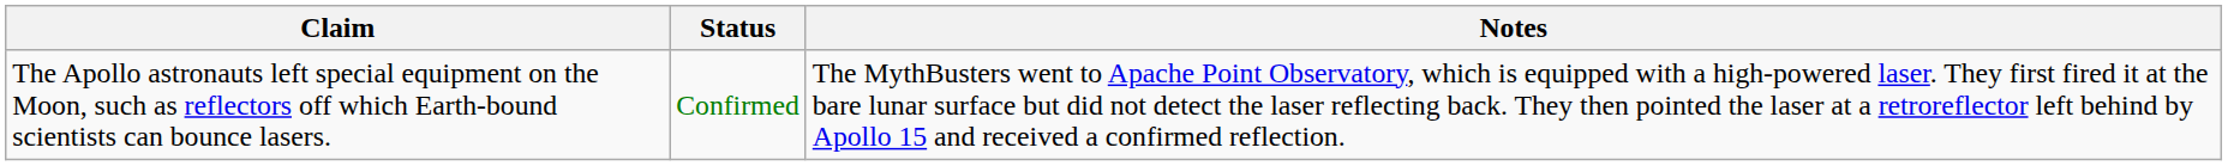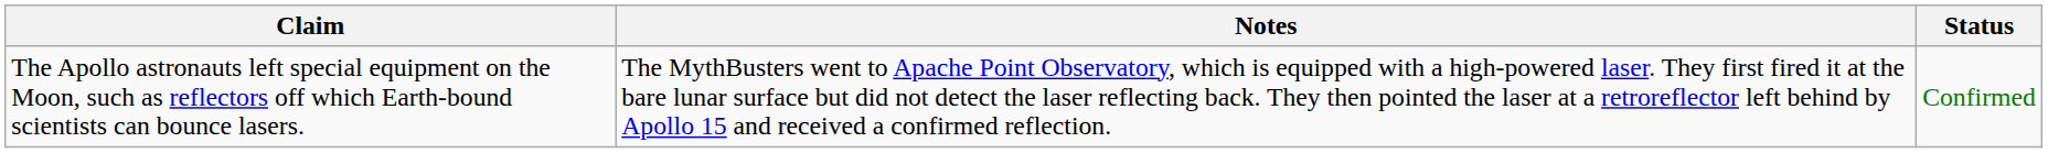columns swapped: Status <-> Notes
